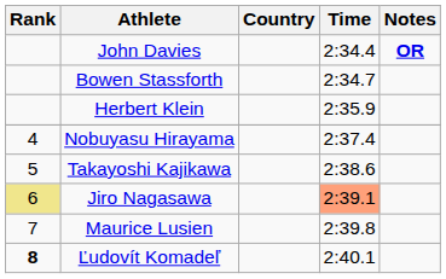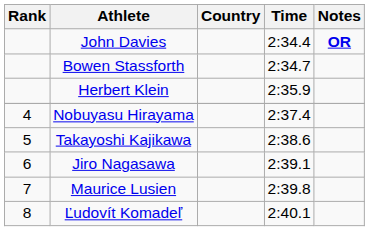Jiro Nagasawa | Rank: khaki background -> no background
Jiro Nagasawa | Time: lightsalmon background -> no background
Ľudovít Komadeľ | Rank: bold -> normal
